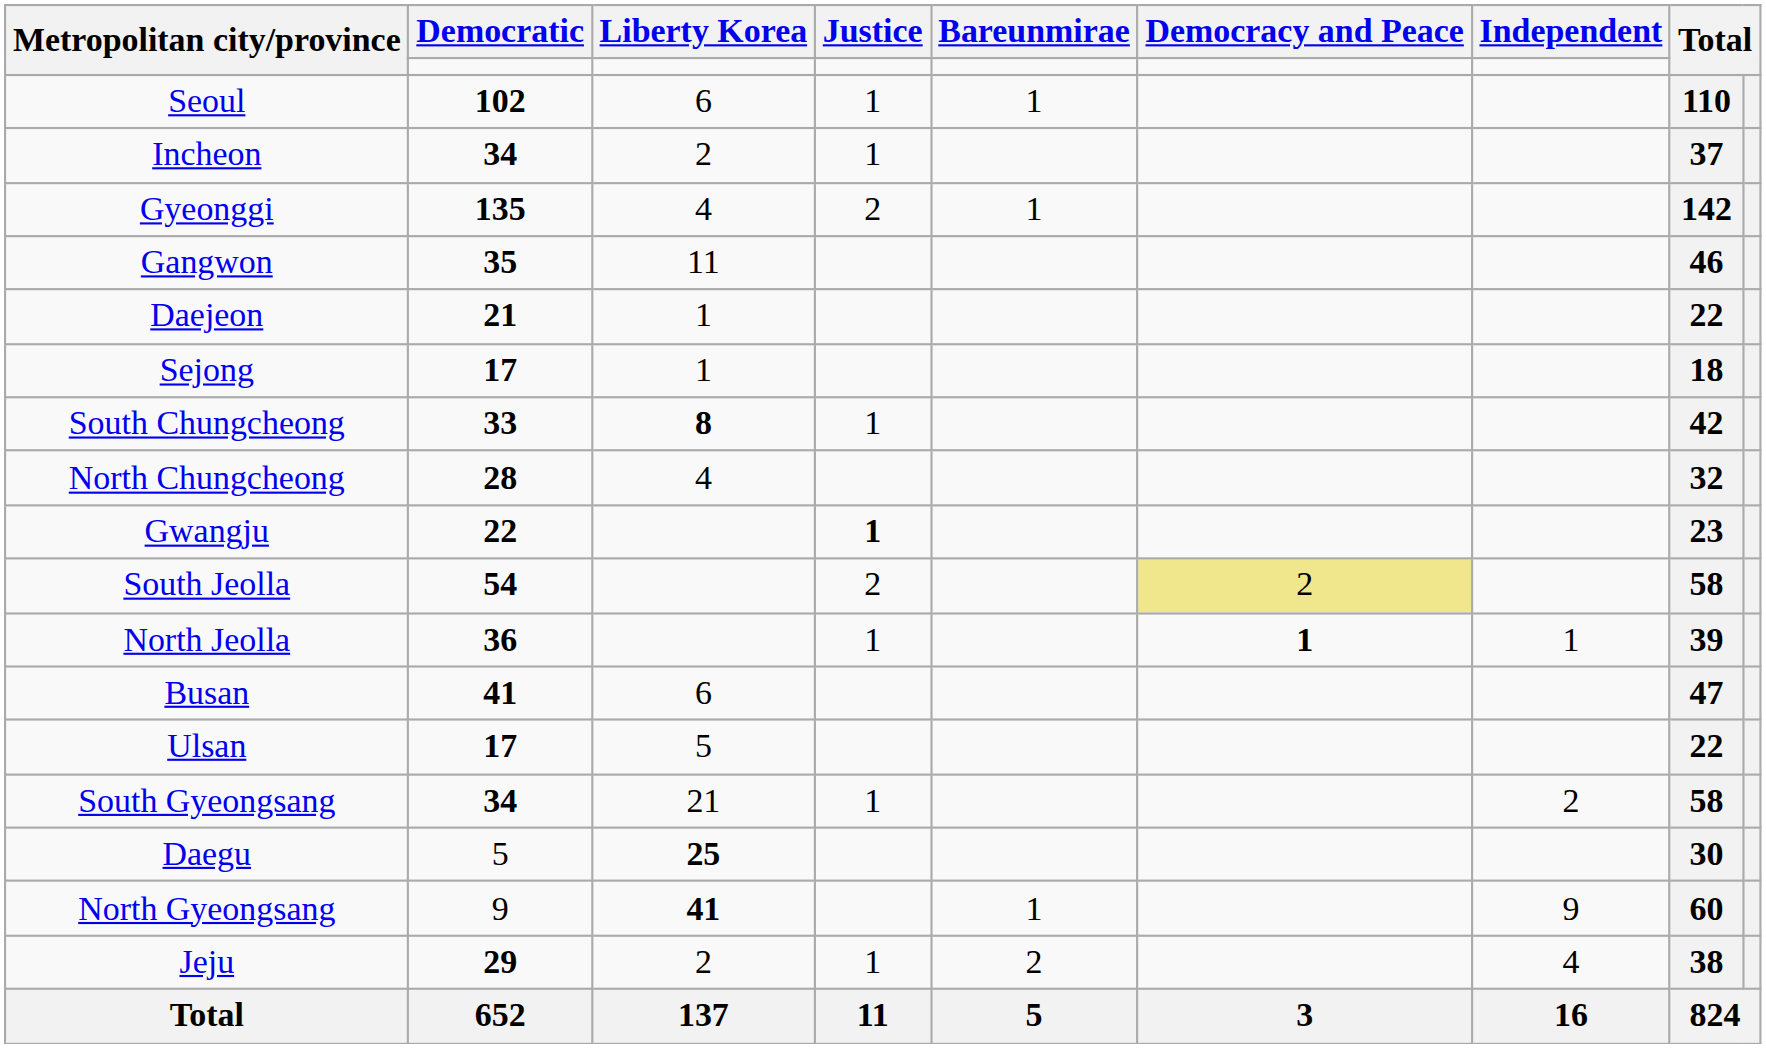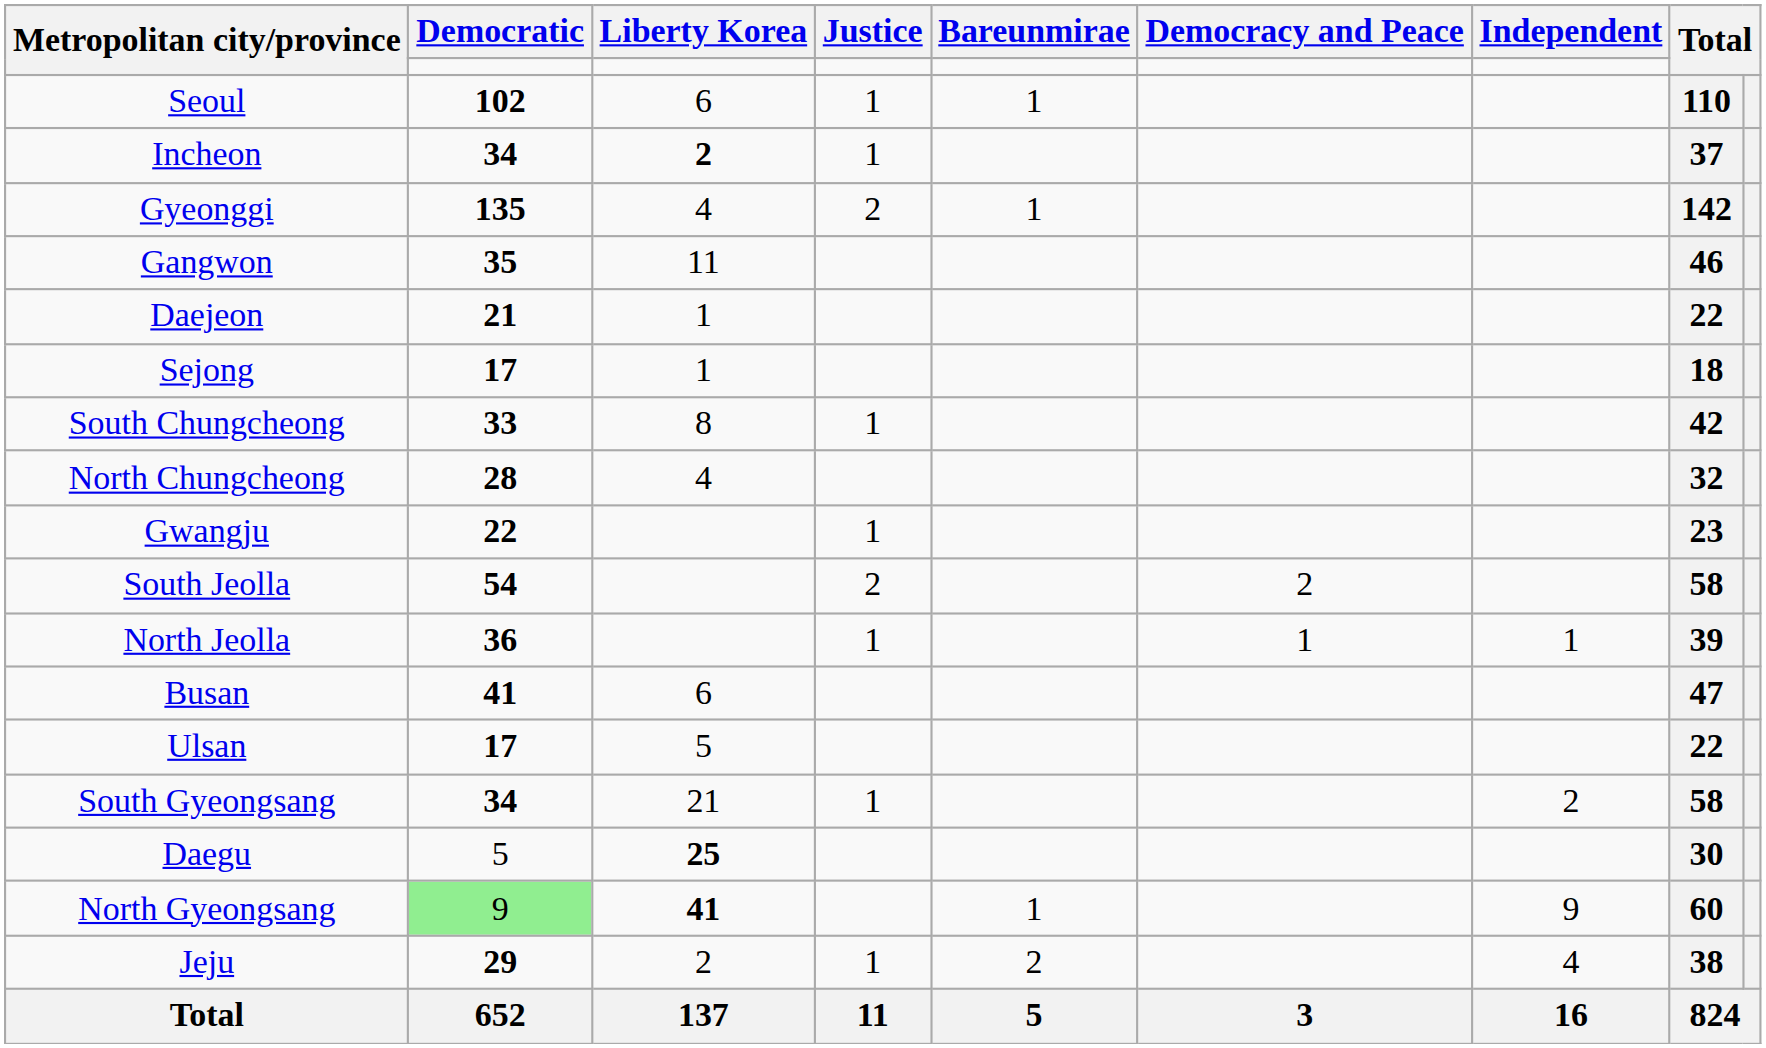Incheon | Liberty Korea: normal -> bold
South Chungcheong | Liberty Korea: bold -> normal
Gwangju | Justice: bold -> normal
South Jeolla | Democracy and Peace: khaki background -> no background
North Jeolla | Democracy and Peace: bold -> normal
North Gyeongsang | Democratic: no background -> lightgreen background
